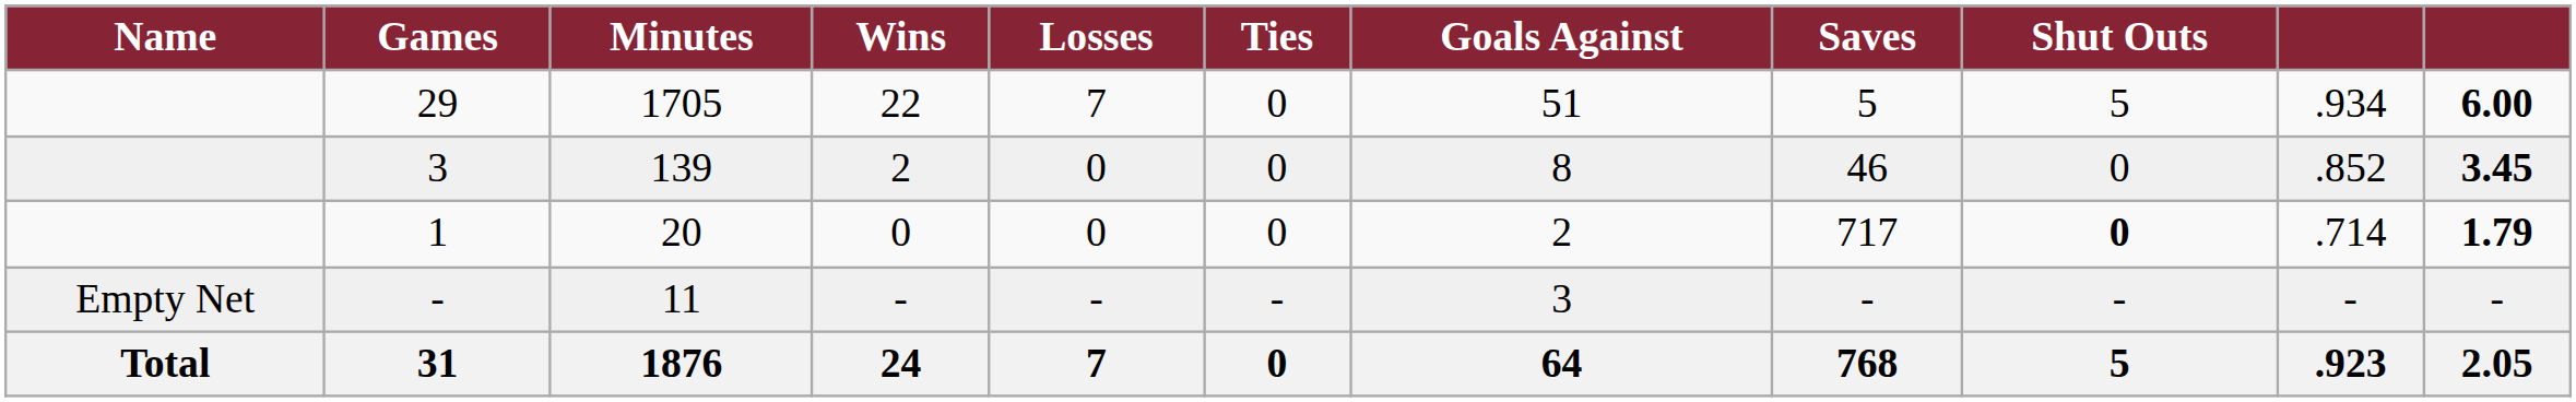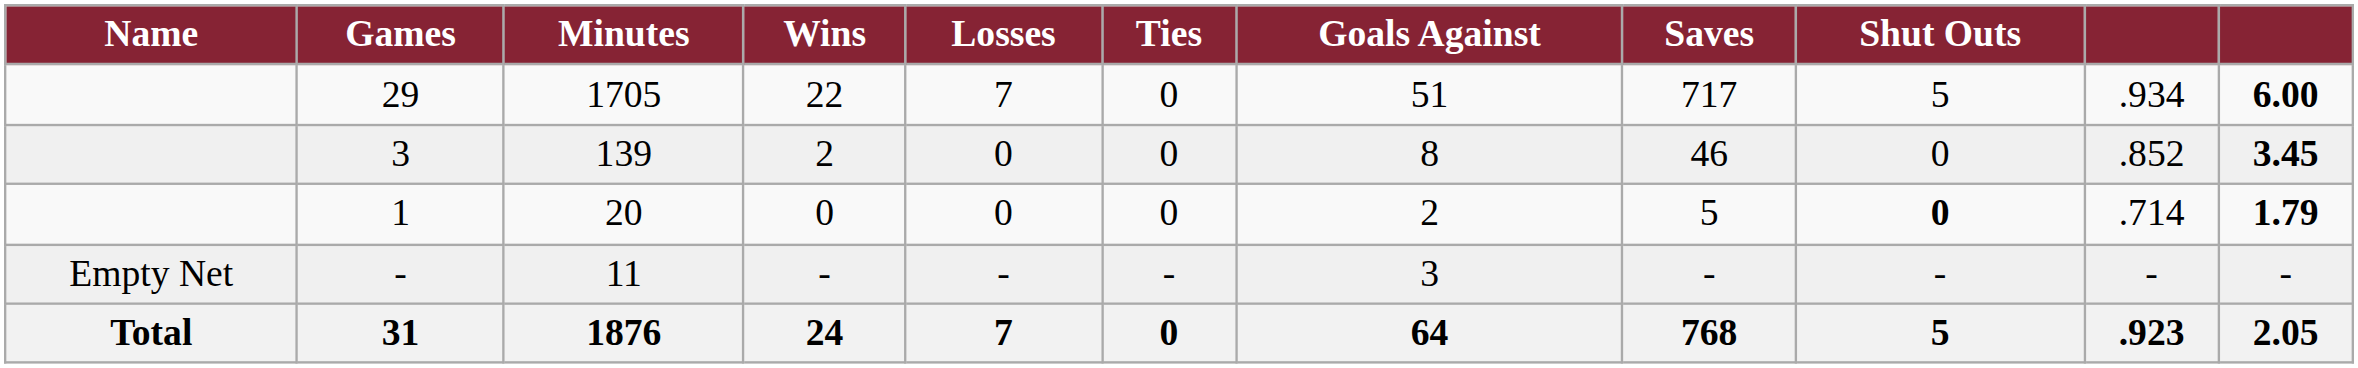29 | Saves: 5 -> 717
1 | Saves: 717 -> 5
